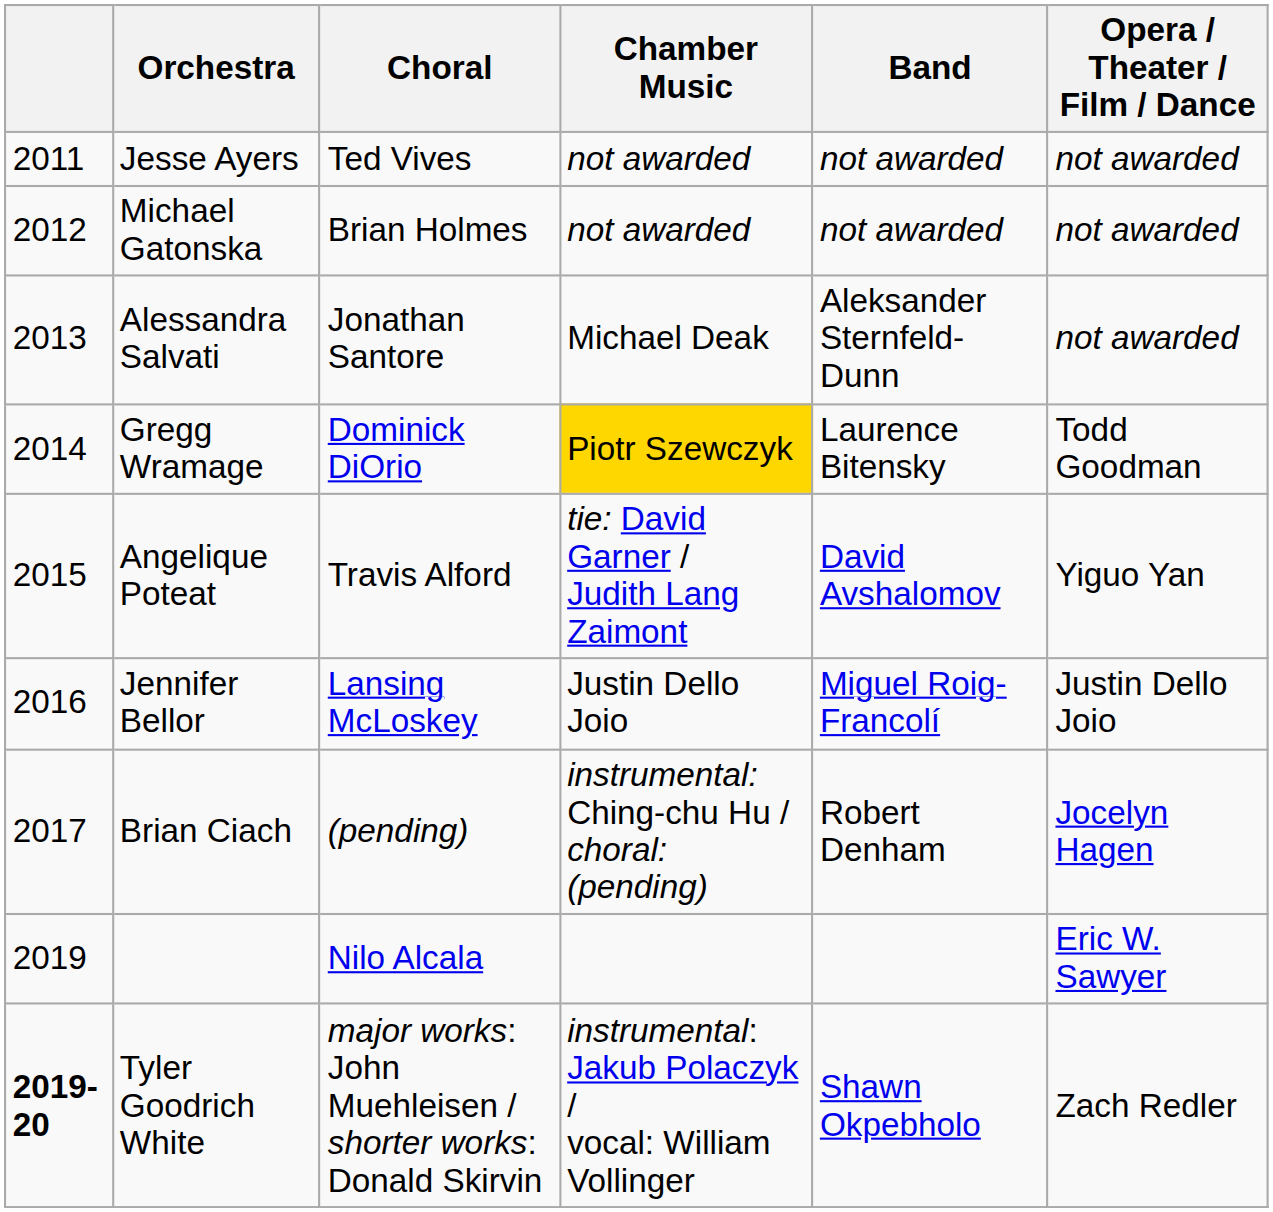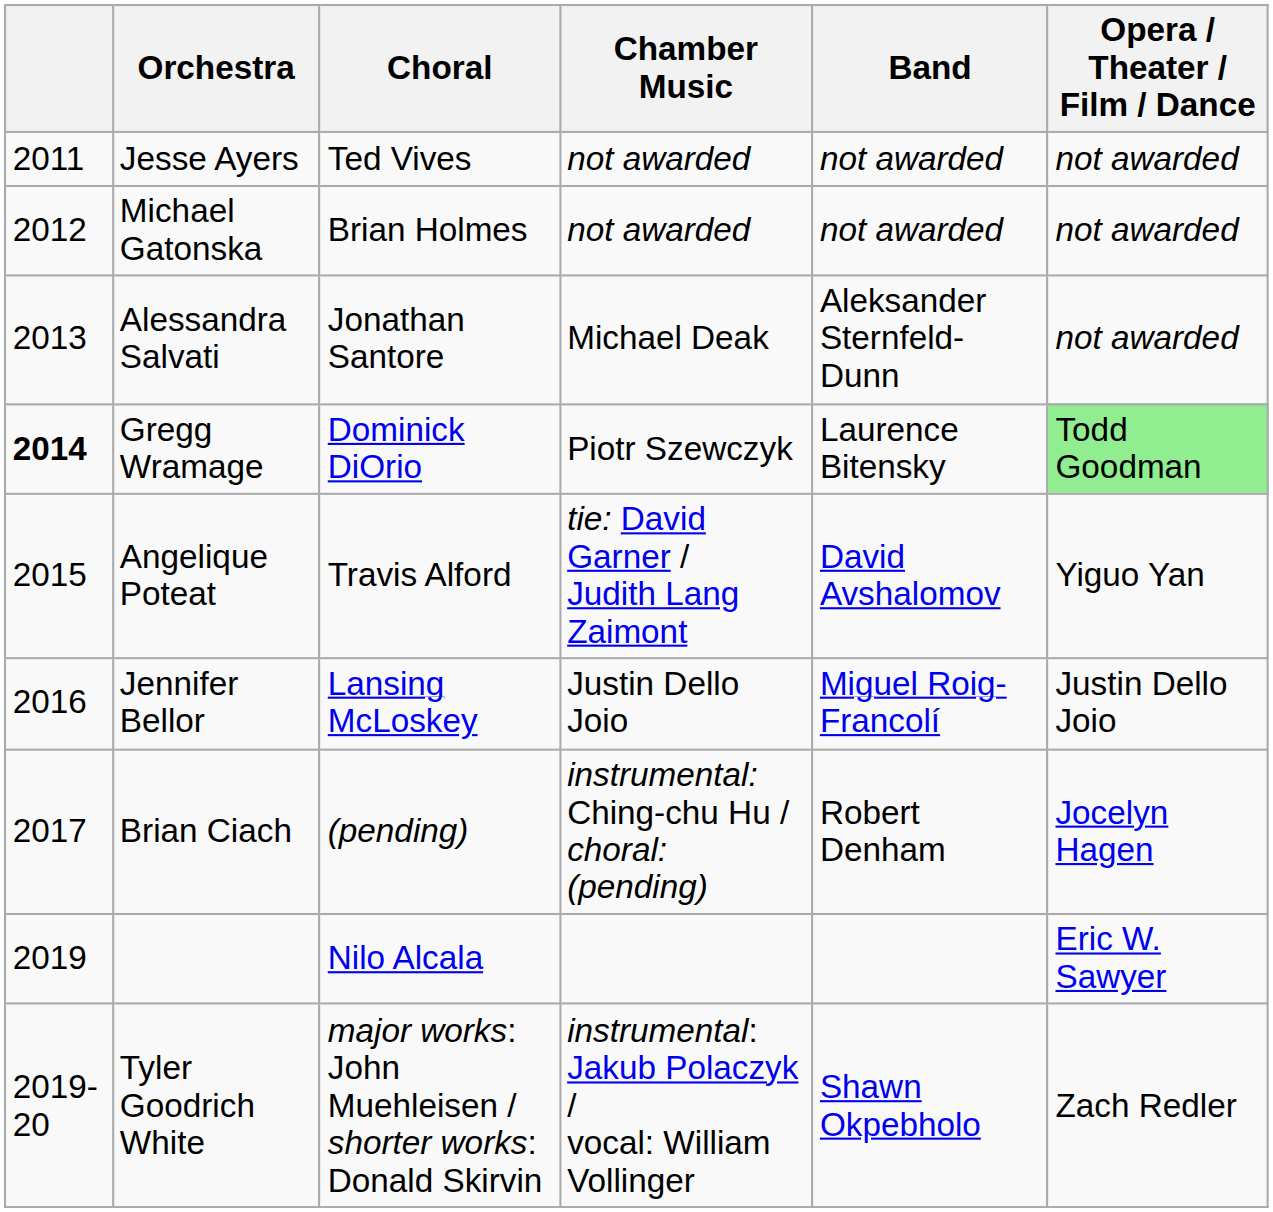Gregg Wramage | column 1: normal -> bold
Gregg Wramage | Chamber Music: gold background -> no background
Gregg Wramage | Opera / Theater / Film / Dance: no background -> lightgreen background
Tyler Goodrich White | column 1: bold -> normal
